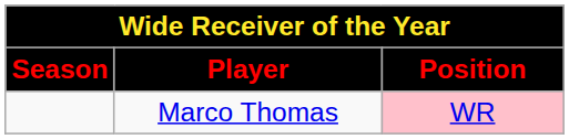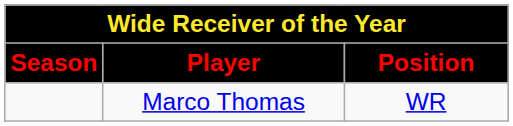Marco Thomas | Position: pink background -> no background
